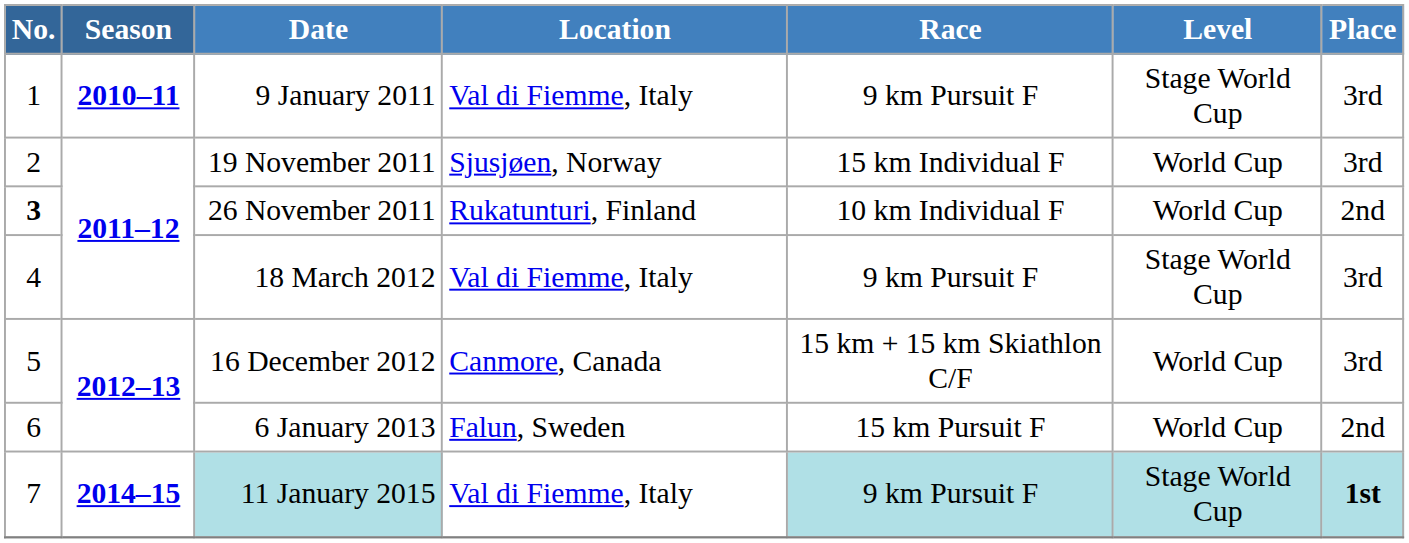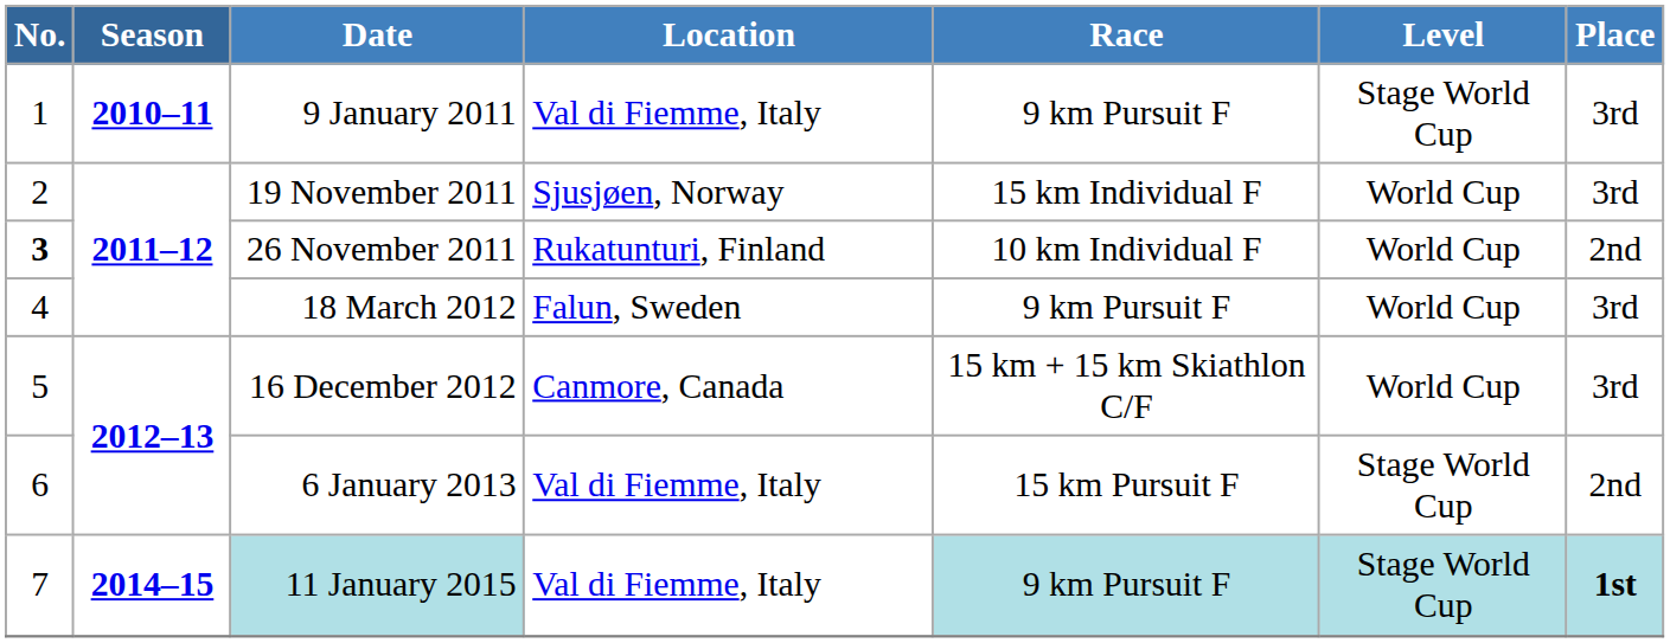18 March 2012 | Location: Val di Fiemme, Italy -> Falun, Sweden
18 March 2012 | Level: Stage World Cup -> World Cup
6 January 2013 | Location: Falun, Sweden -> Val di Fiemme, Italy
6 January 2013 | Level: World Cup -> Stage World Cup
